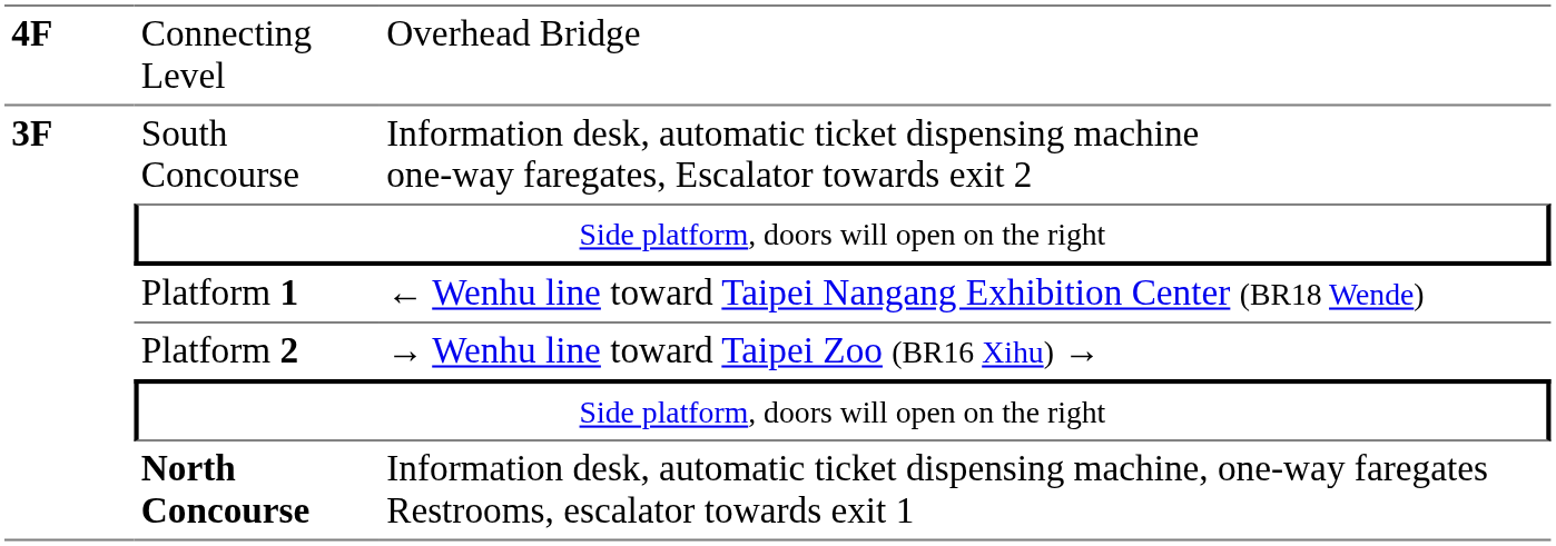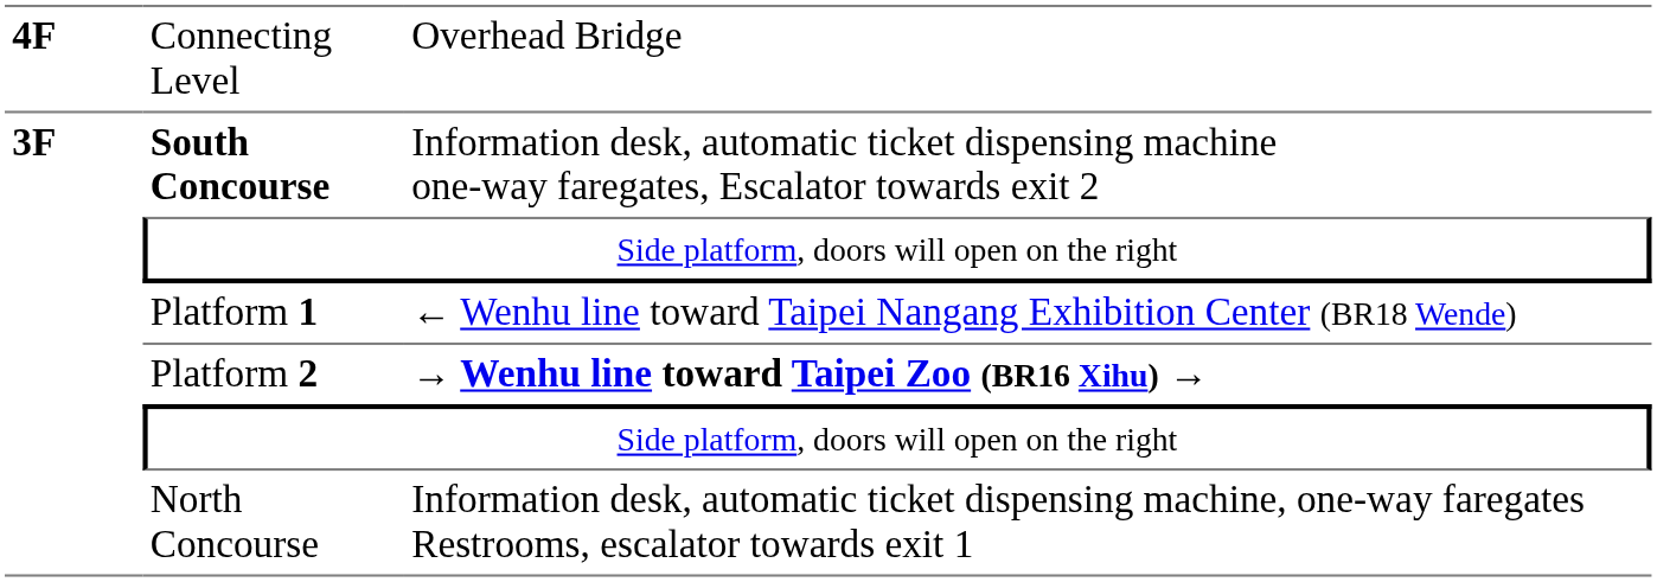South Concourse | column 2: normal -> bold
Platform 2 | column 3: normal -> bold
North Concourse | column 2: bold -> normal
